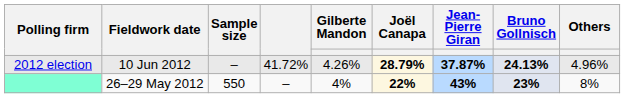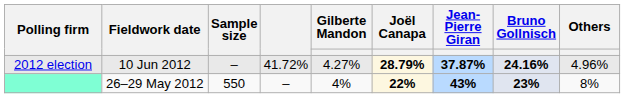2012 election | Gilberte Mandon: 4.26% -> 4.27%
2012 election | Bruno Gollnisch: 24.13% -> 24.16%
